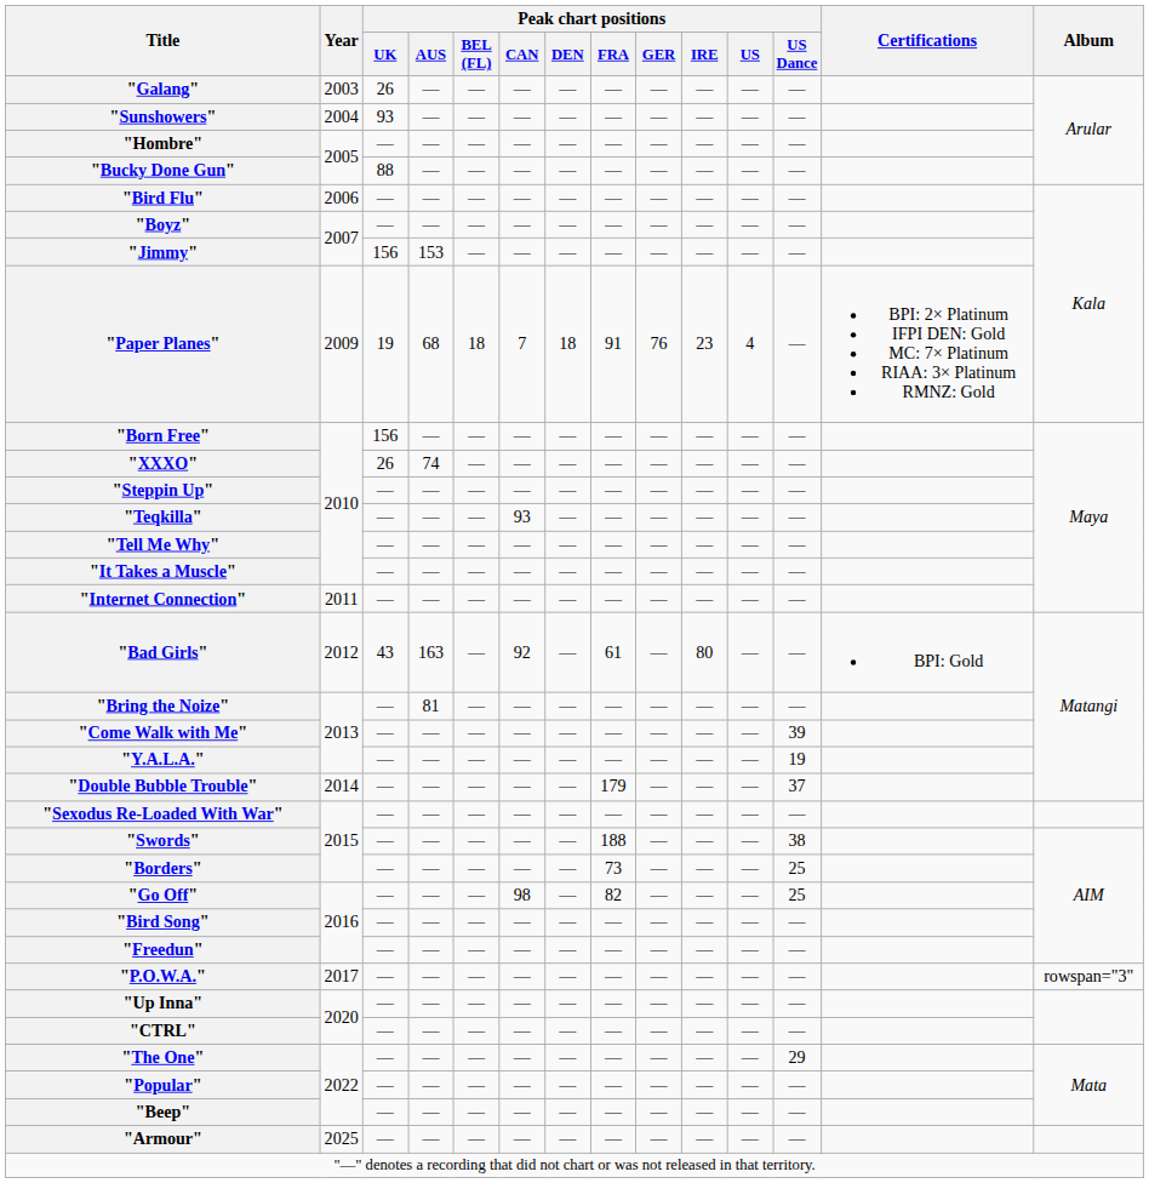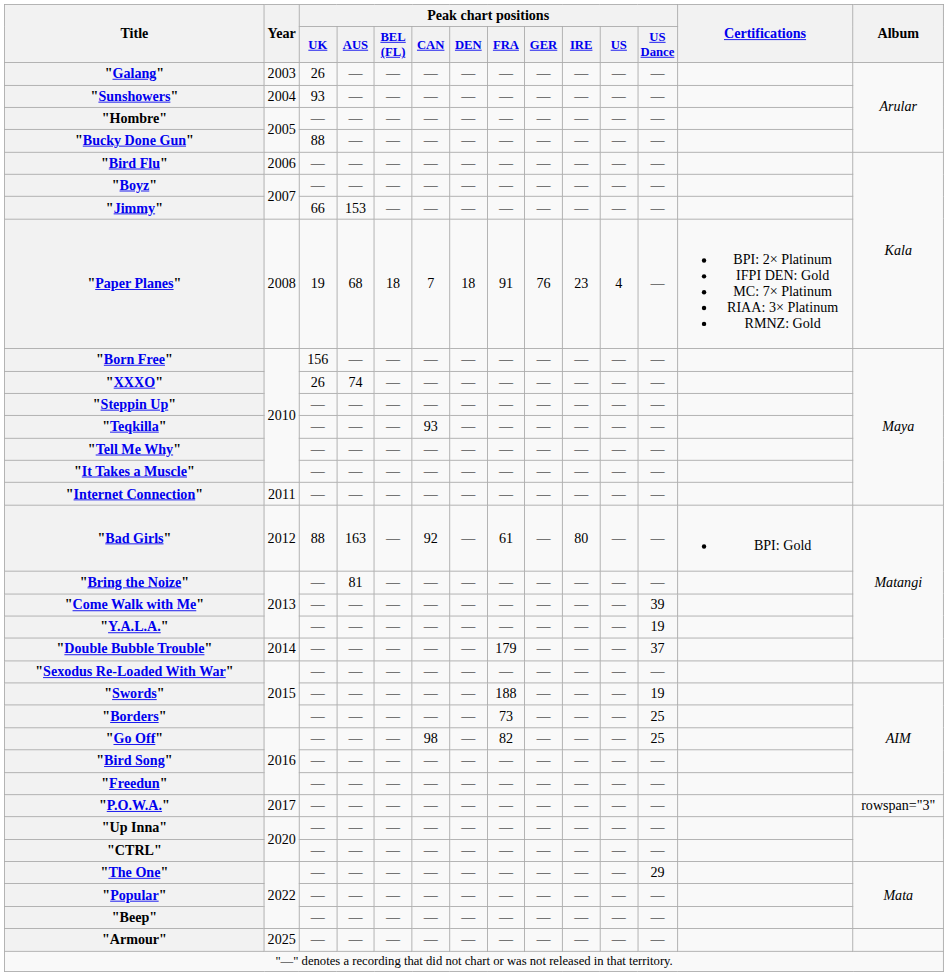"Jimmy" | Peak chart positions / UK: 156 -> 66
"Paper Planes" | Year: 2009 -> 2008
"Bad Girls" | Peak chart positions / UK: 43 -> 88
"Swords" | Peak chart positions / US Dance: 38 -> 19
